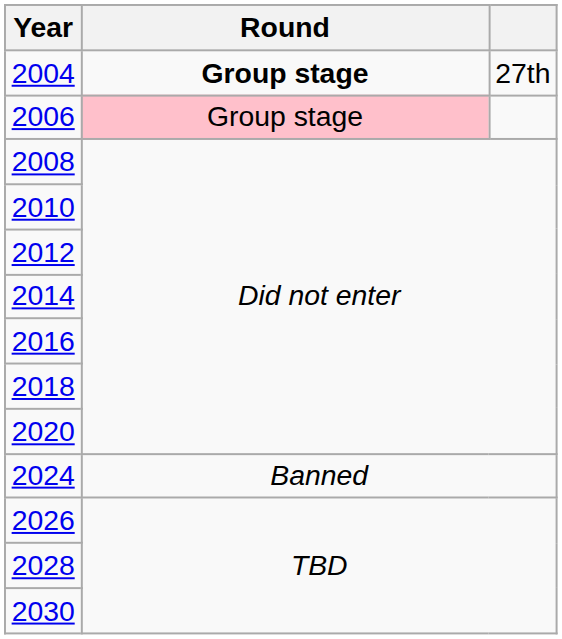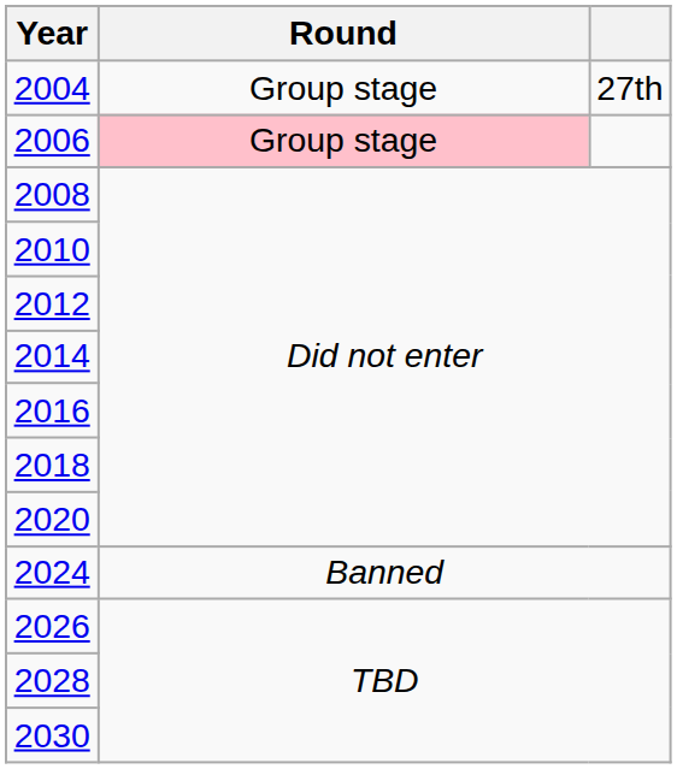2004 | Round: bold -> normal
